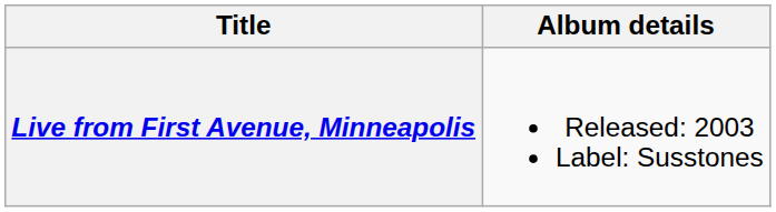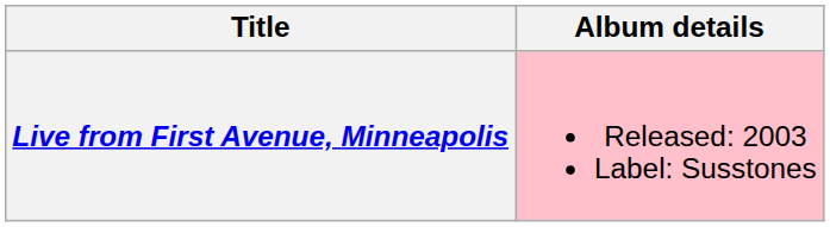Live from First Avenue, Minneapolis | Album details: no background -> pink background
